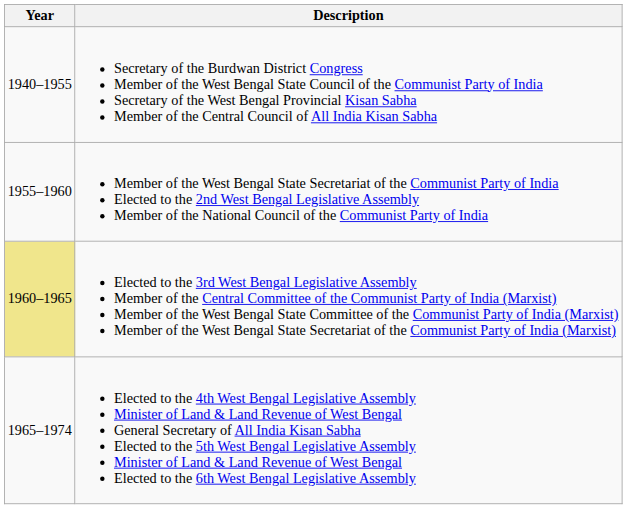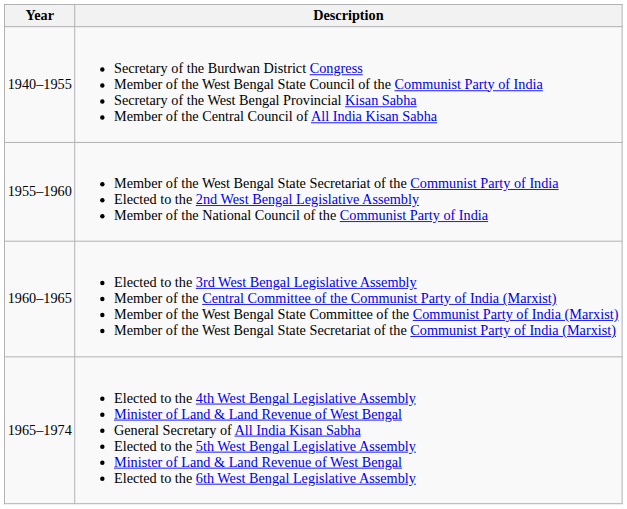row 4 | Year: khaki background -> no background
